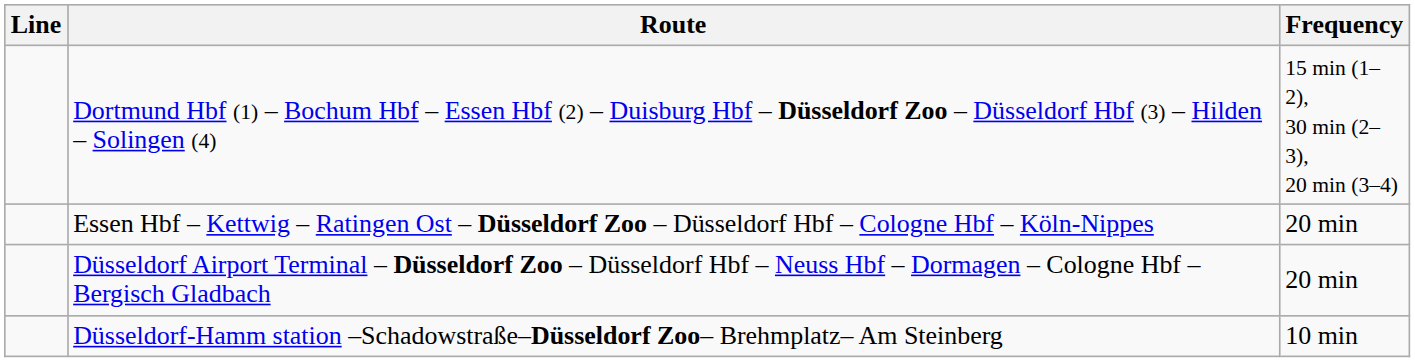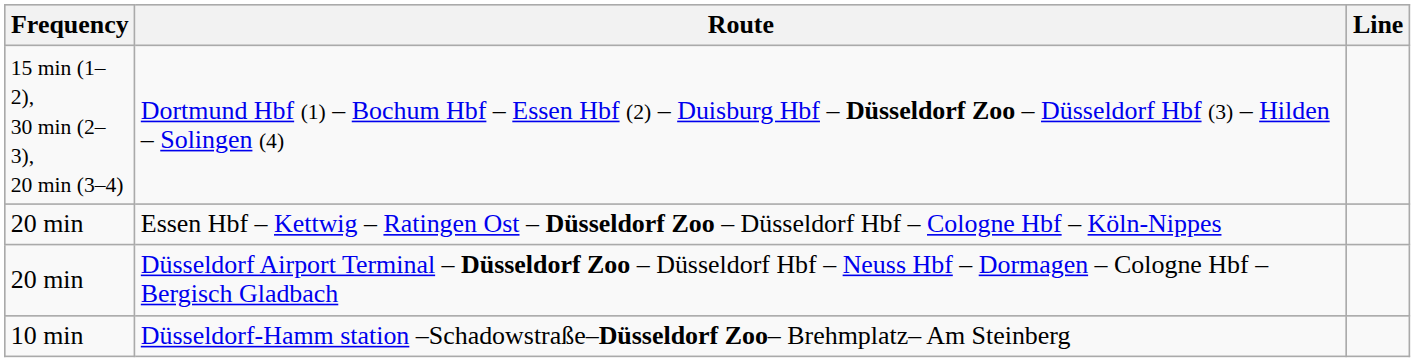columns swapped: Line <-> Frequency
